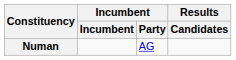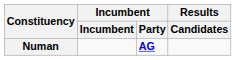Numan | Incumbent / Party: normal -> bold
